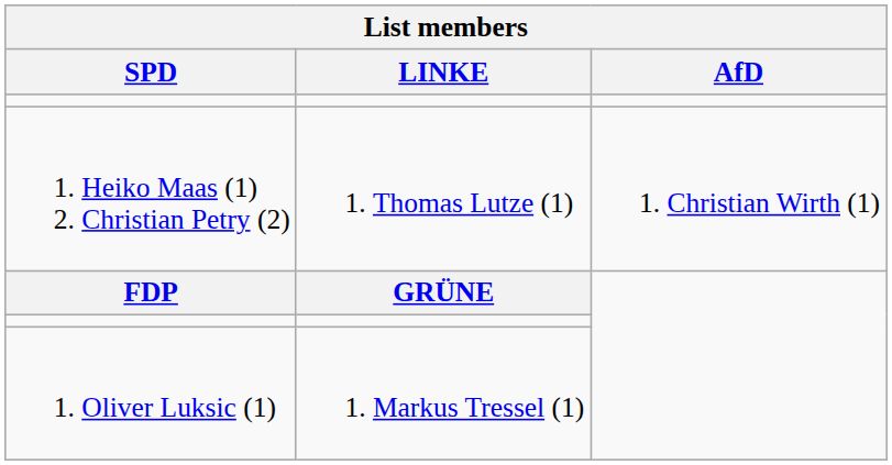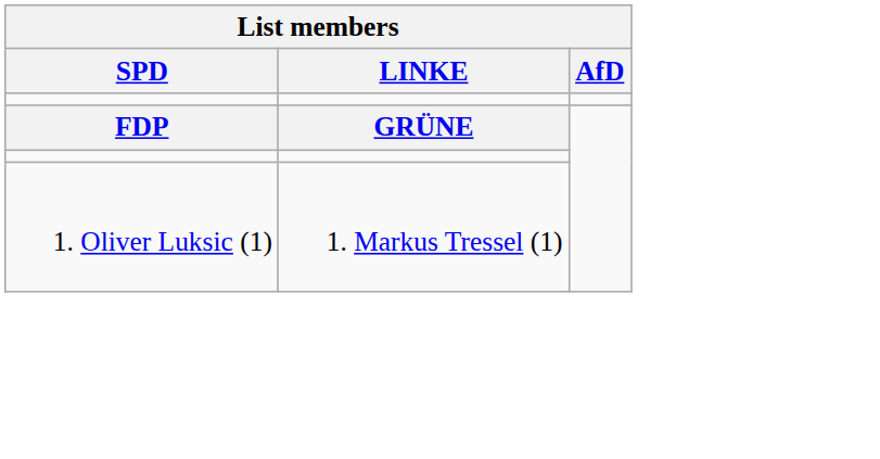- row: Heiko Maas (1) Christian Petry (2) | Thomas Lutze (1) | Christian Wirth (1)
